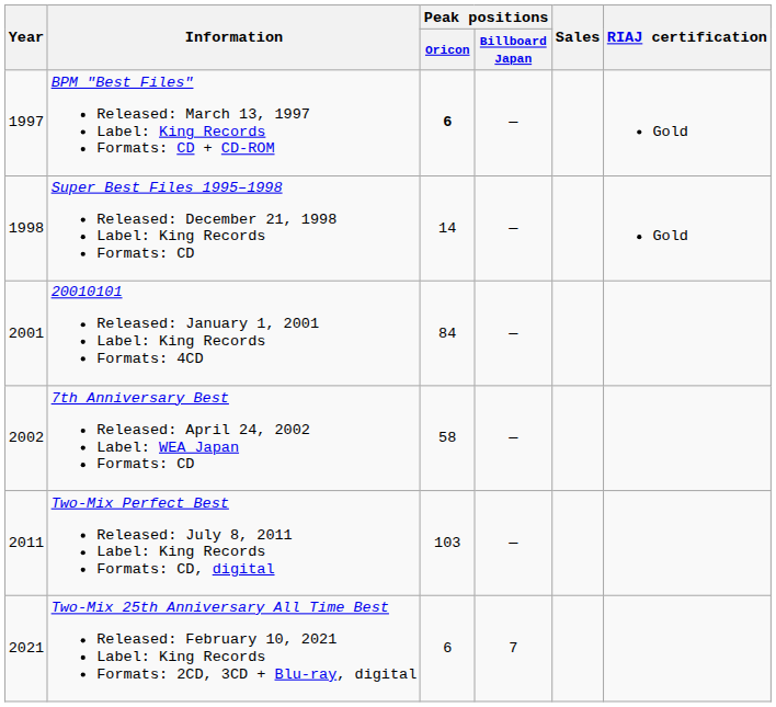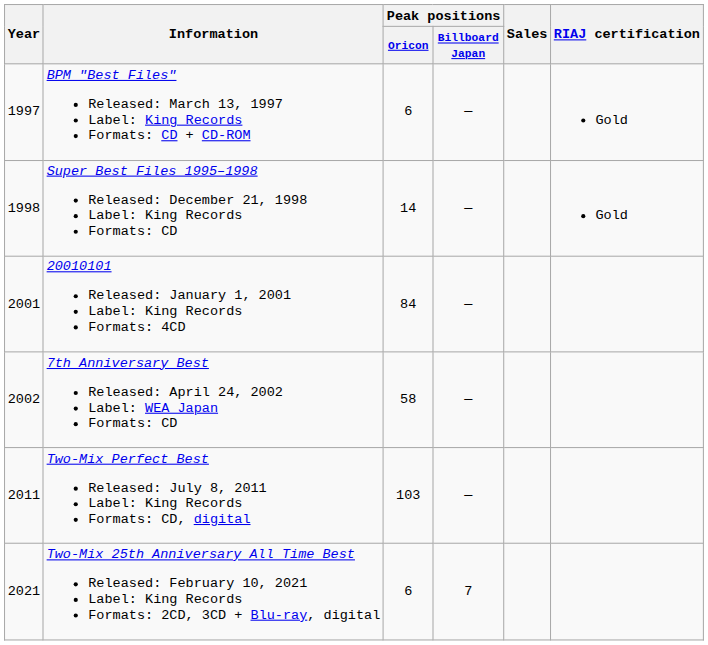row 3 | Peak positions / Oricon: bold -> normal
